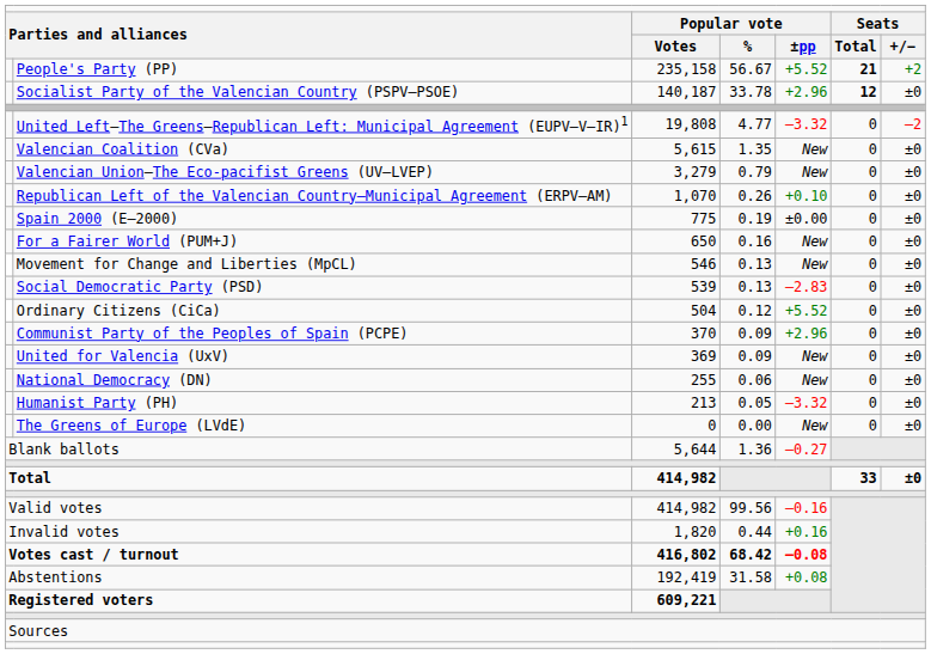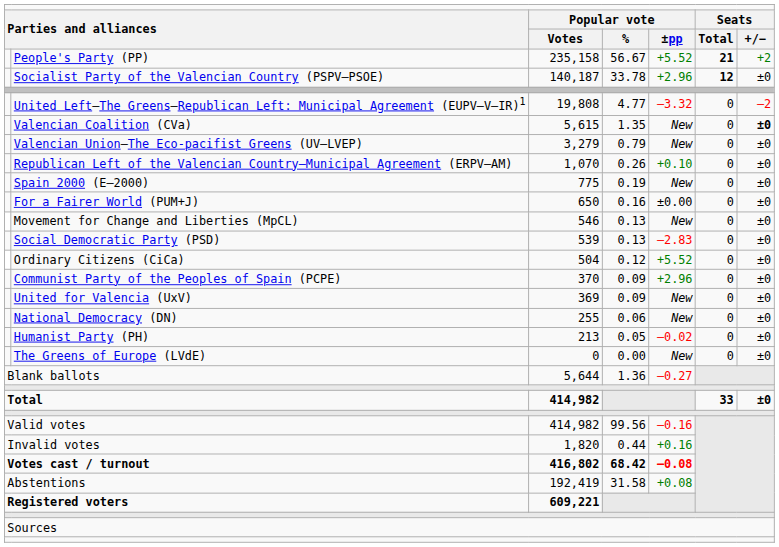Valencian Coalition (CVa) | column 7: normal -> bold
Spain 2000 (E–2000) | column 5: ±0.00 -> New
For a Fairer World (PUM+J) | column 5: New -> ±0.00
Humanist Party (PH) | column 5: –3.32 -> –0.02
